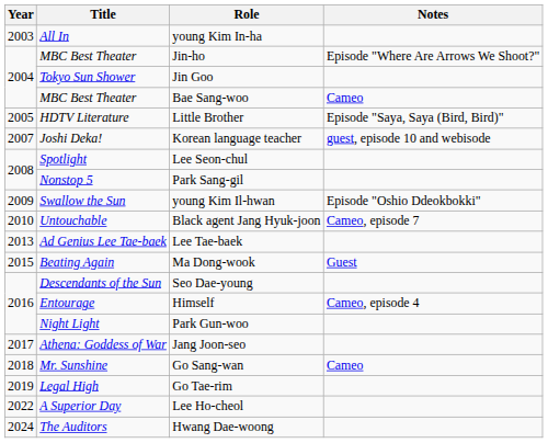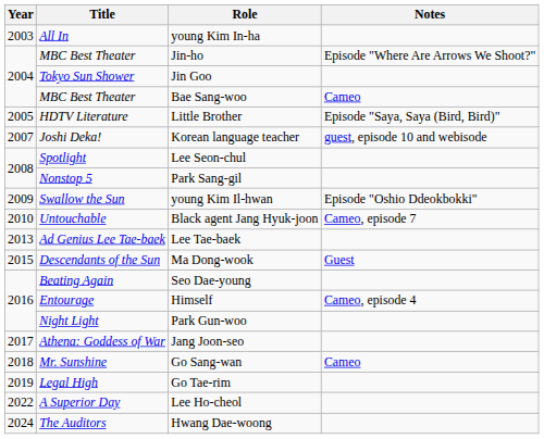Ma Dong-wook | Title: Beating Again -> Descendants of the Sun
Seo Dae-young | Title: Descendants of the Sun -> Beating Again
